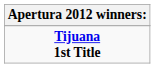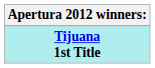row 2 | column 1: no background -> paleturquoise background
